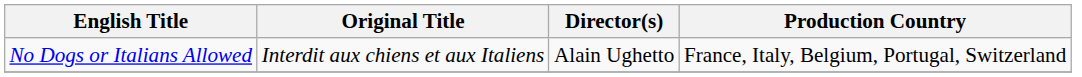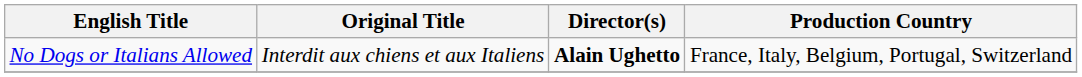No Dogs or Italians Allowed | Director(s): normal -> bold
